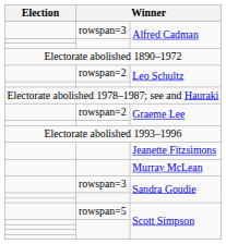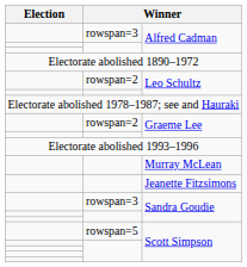rows swapped: Murray McLean <-> Jeanette Fitzsimons
